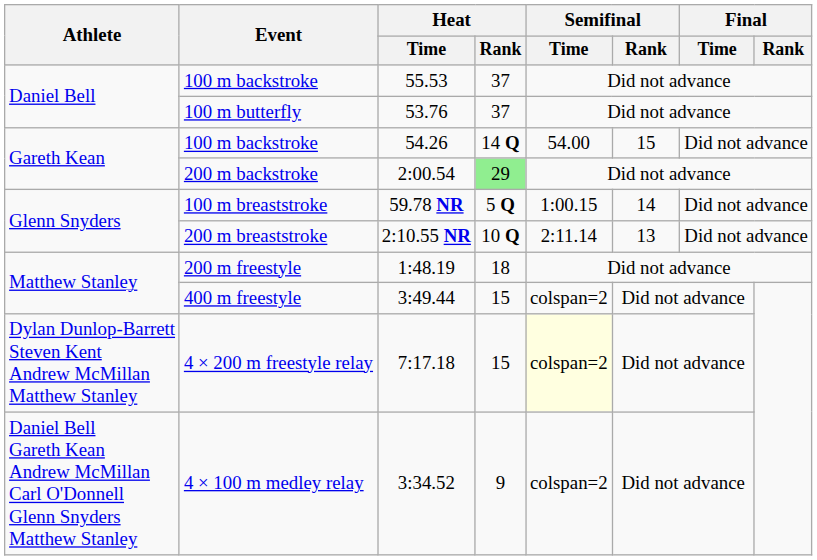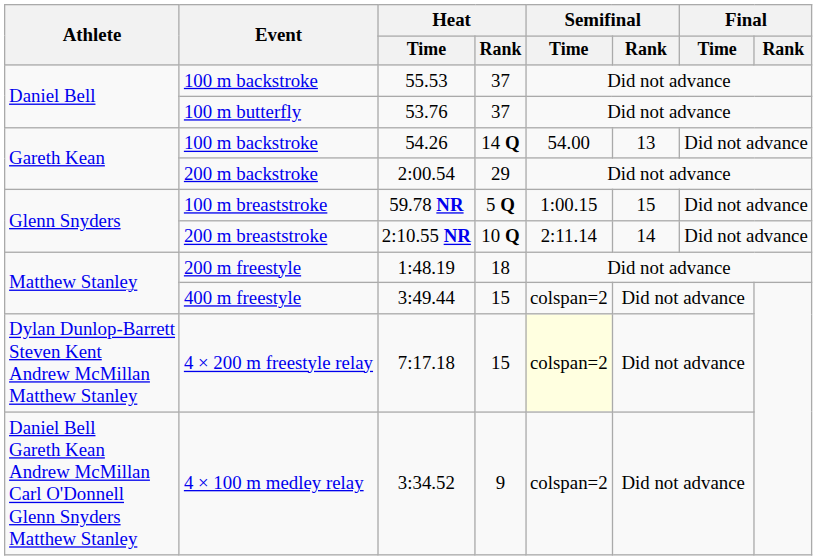100 m backstroke / 54.26 | Semifinal / Rank: 15 -> 13
200 m backstroke | Heat / Rank: lightgreen background -> no background
100 m breaststroke | Semifinal / Rank: 14 -> 15
200 m breaststroke | Semifinal / Rank: 13 -> 14
